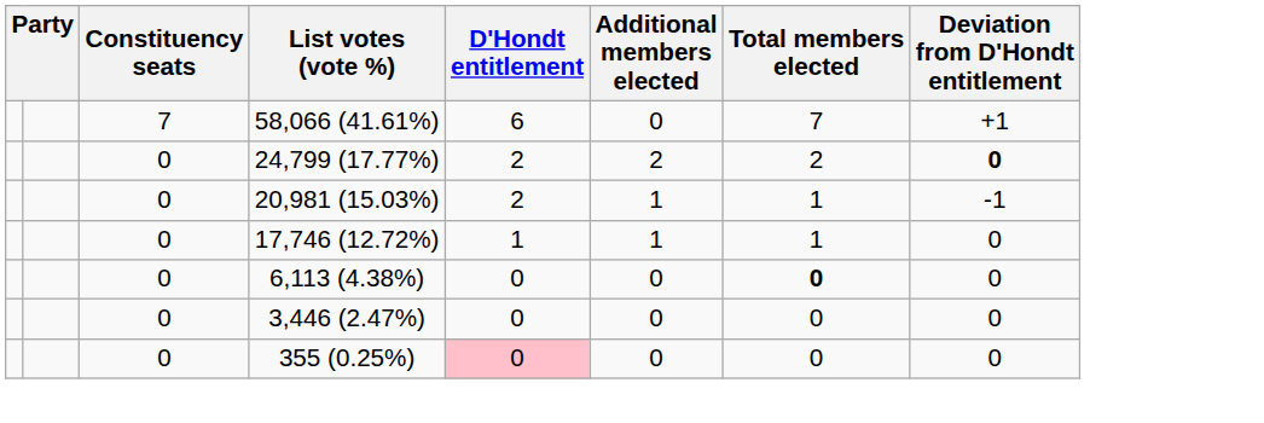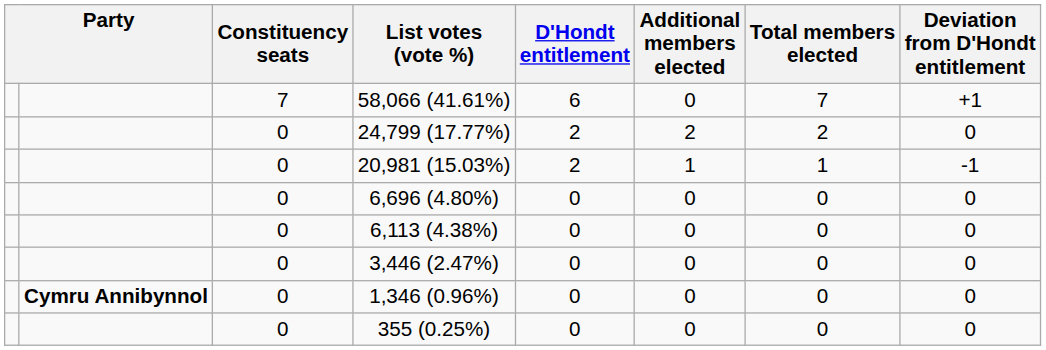24,799 (17.77%) | Deviation from D'Hondt entitlement: bold -> normal
- row: 0 | 17,746 (12.72%) | 1 | 1 | 1 | 0
+ row: 0 | 6,696 (4.80%) | 0 | 0 | 0 | 0
6,113 (4.38%) | Total members elected: bold -> normal
+ row: Cymru Annibynnol | 0 | 1,346 (0.96%) | 0 | 0 | 0 | 0
355 (0.25%) | D'Hondt entitlement: pink background -> no background
